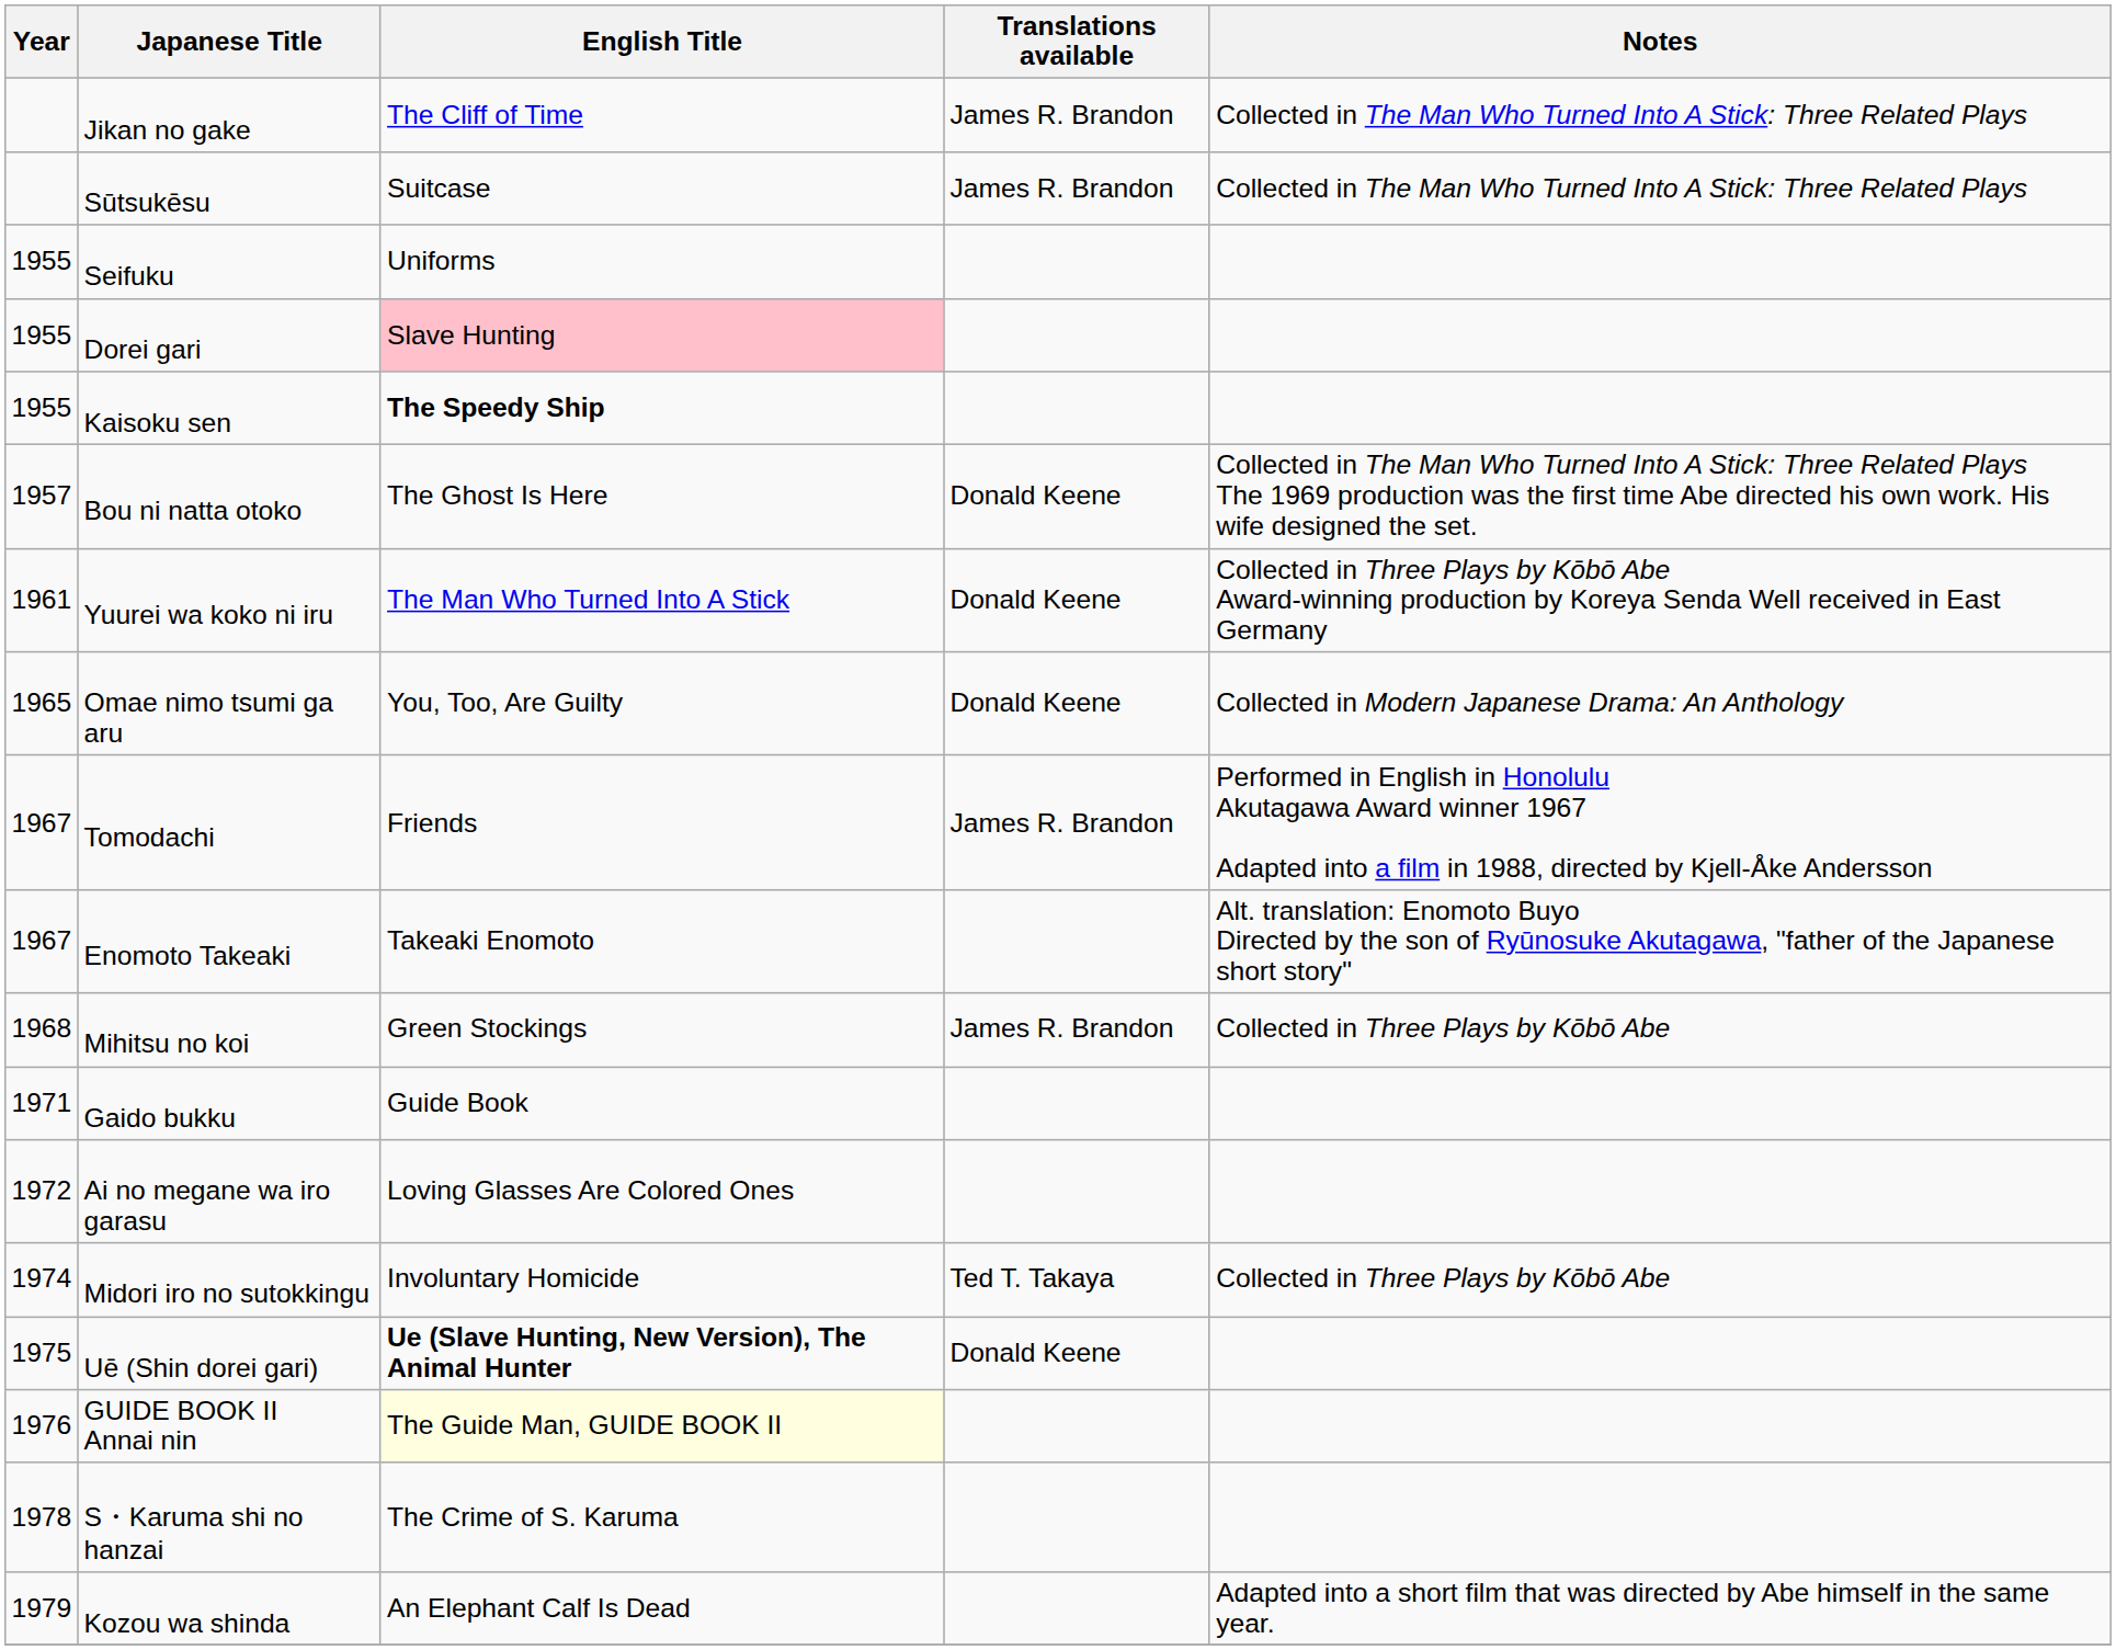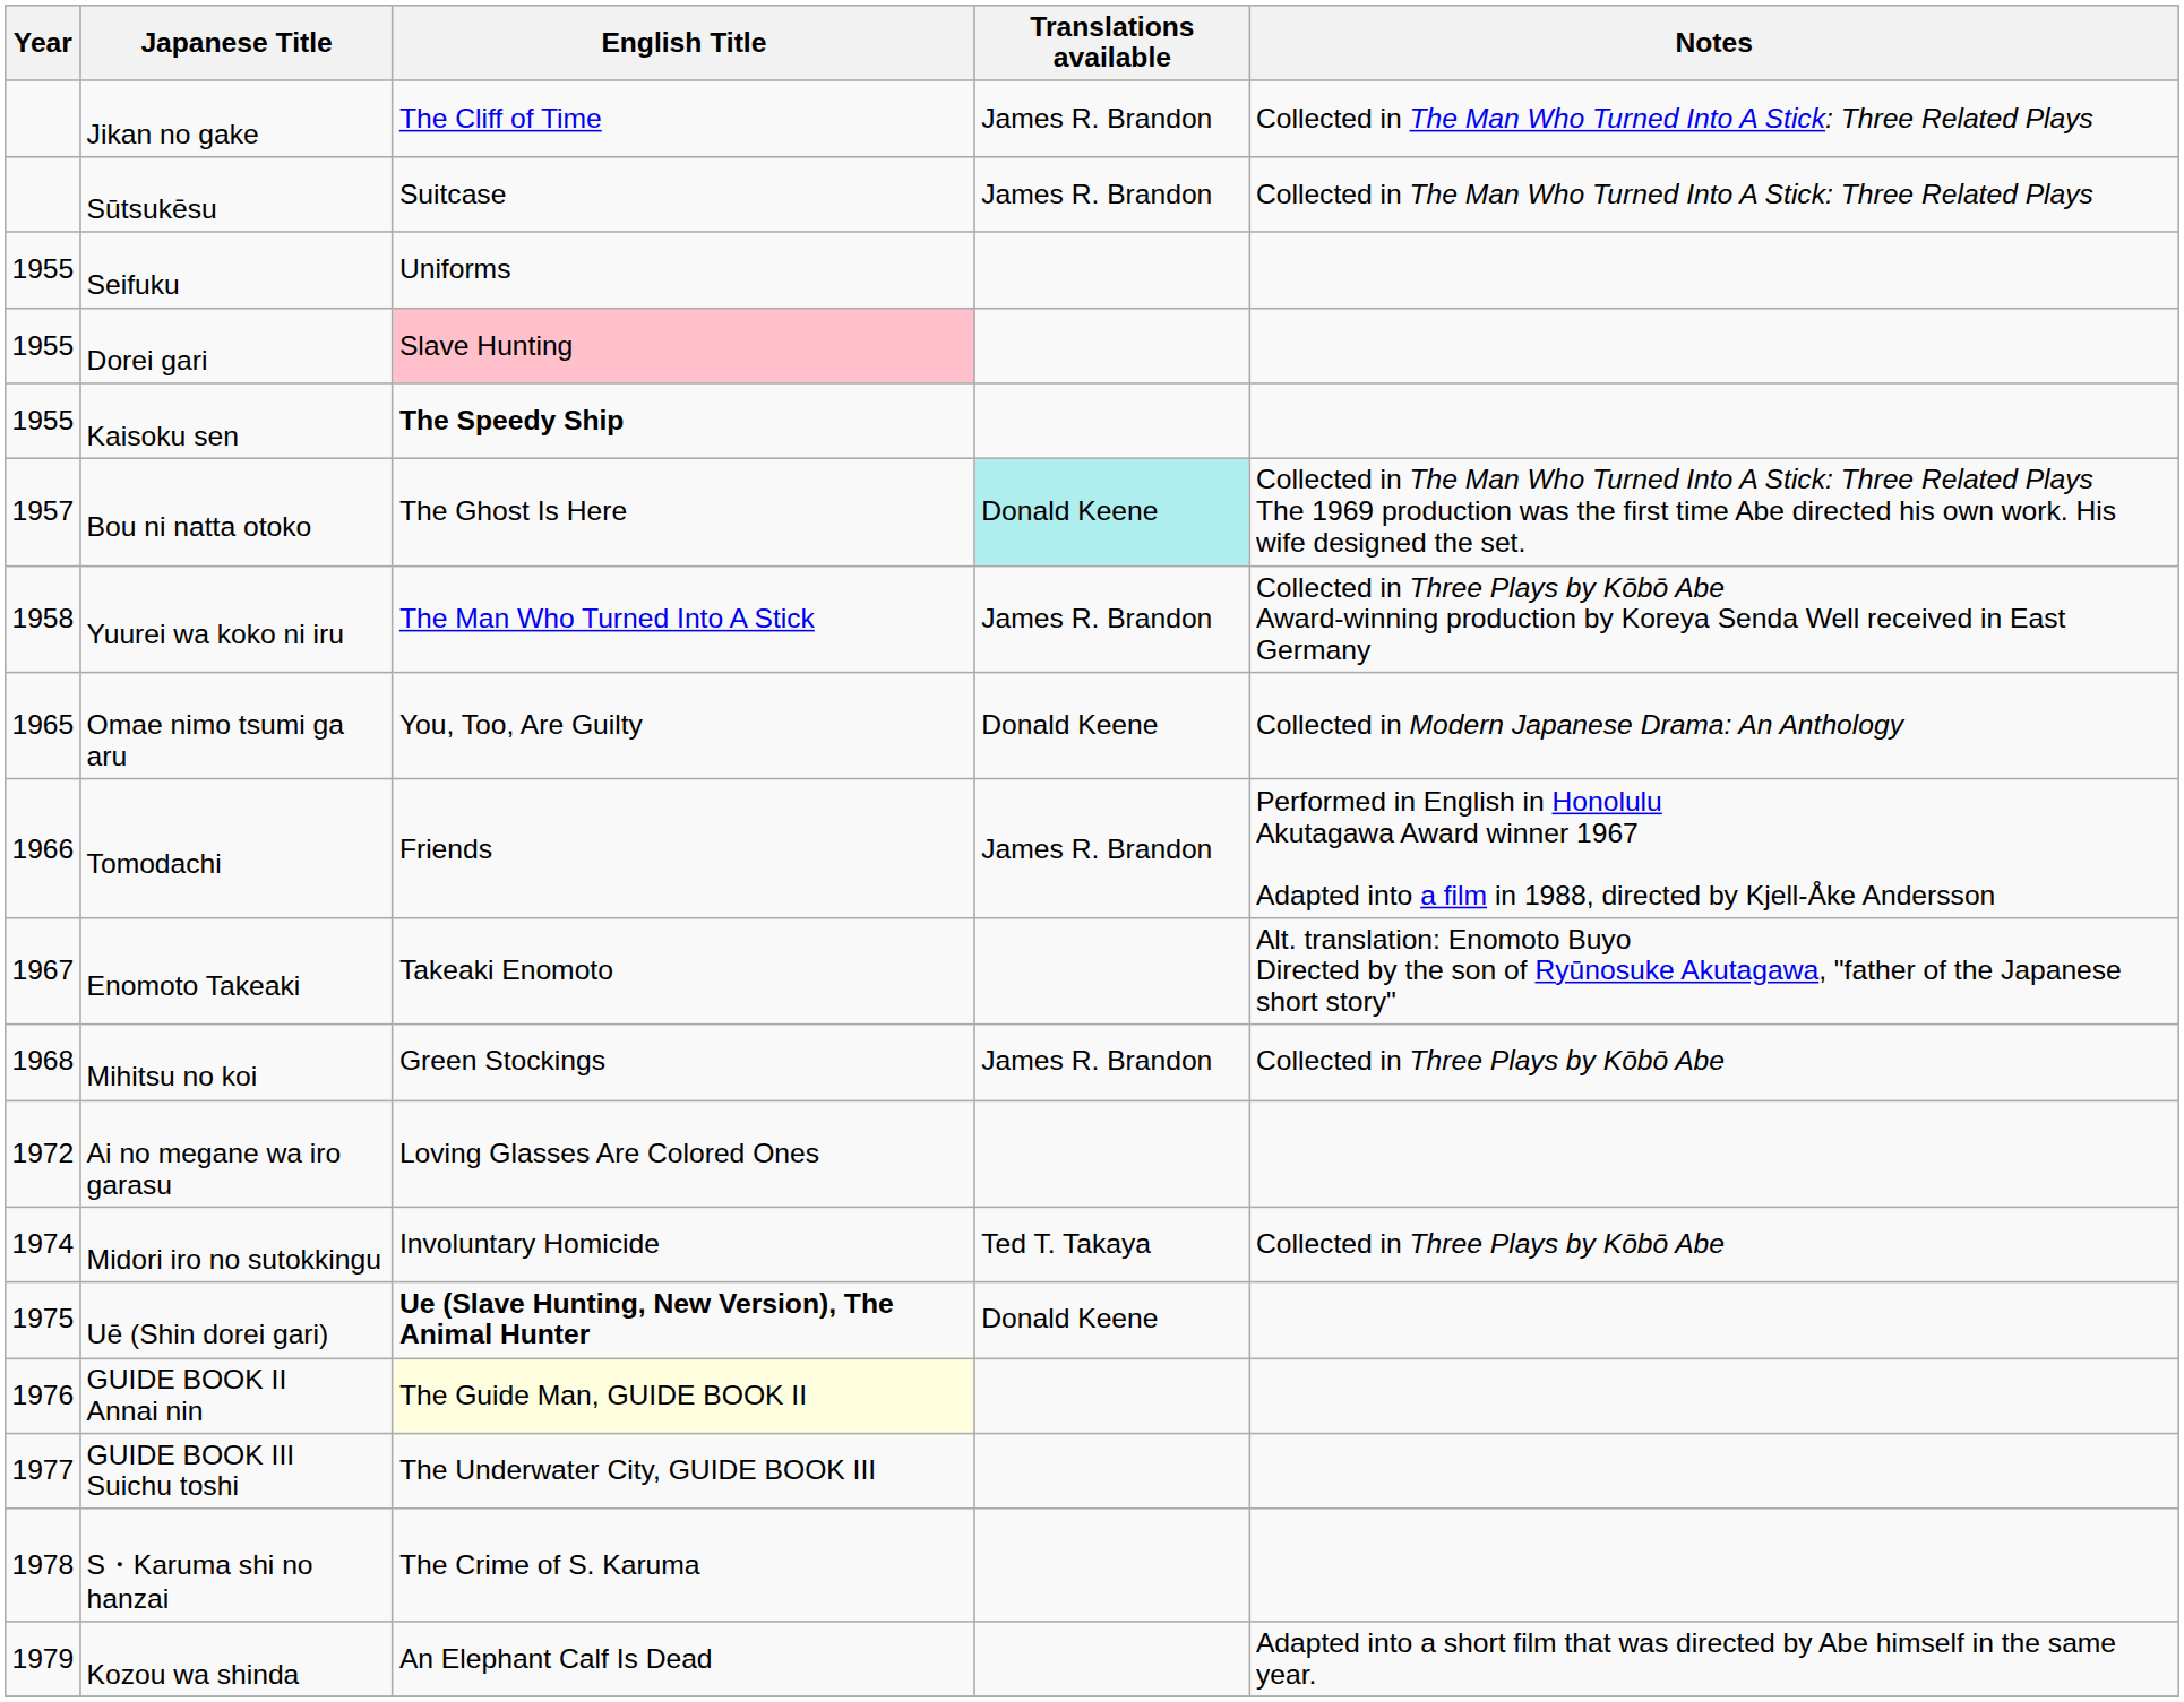Bou ni natta otoko | Translations available: no background -> paleturquoise background
Yuurei wa koko ni iru | Year: 1961 -> 1958
Yuurei wa koko ni iru | Translations available: Donald Keene -> James R. Brandon
Tomodachi | Year: 1967 -> 1966
- row: 1971 | Gaido bukku | Guide Book
+ row: 1977 | GUIDE BOOK III Suichu toshi | The Underwater City, GUIDE BOOK III
